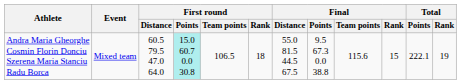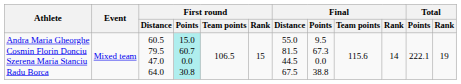row 3 | First round / Rank: 18 -> 15
row 3 | Final / Rank: 15 -> 14
